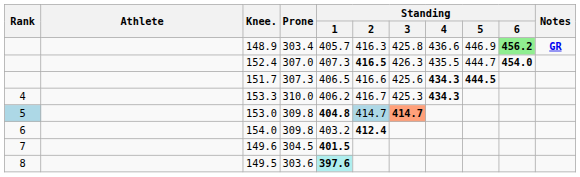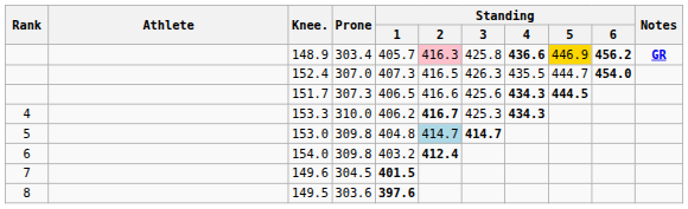148.9 | Standing / 2: no background -> pink background
148.9 | Standing / 4: normal -> bold
148.9 | Standing / 5: no background -> gold background
148.9 | Standing / 6: lightgreen background -> no background
152.4 | Standing / 2: bold -> normal
153.3 | Standing / 2: normal -> bold
153.0 | Rank: lightblue background -> no background
153.0 | Standing / 1: bold -> normal
153.0 | Standing / 3: lightsalmon background -> no background
149.5 | Standing / 1: paleturquoise background -> no background
